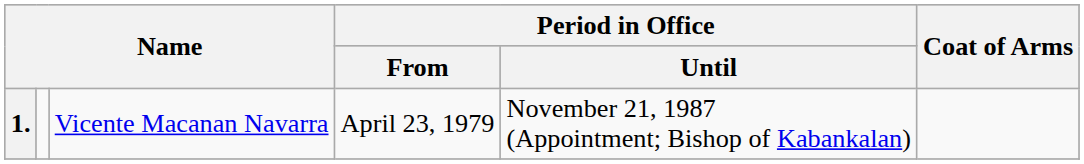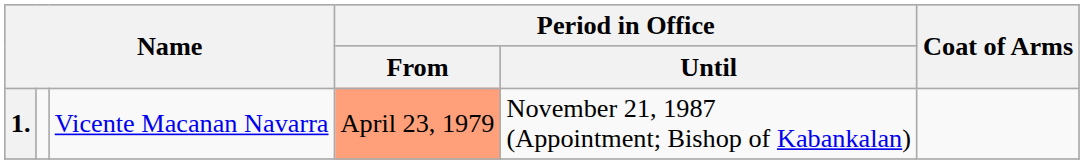1. | Period in Office / From: no background -> lightsalmon background
